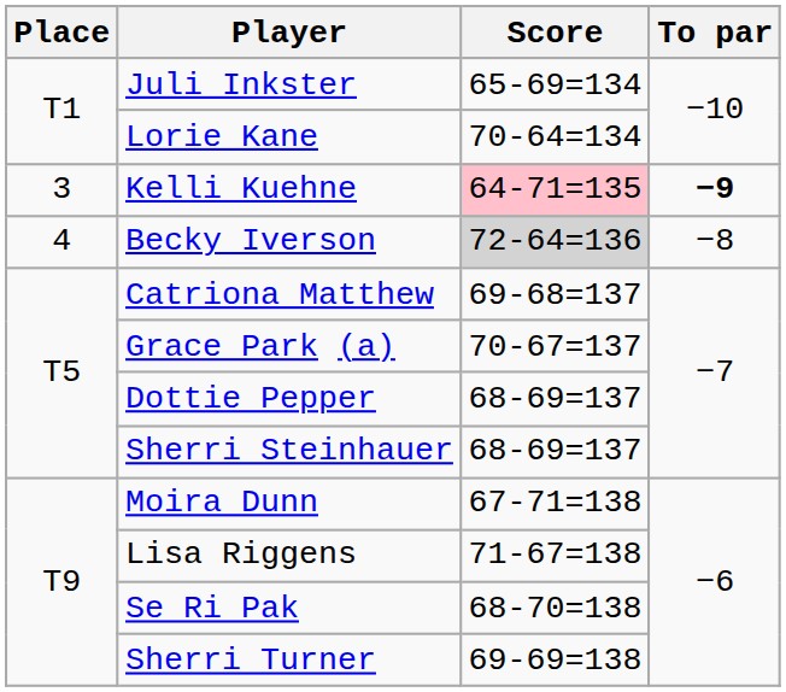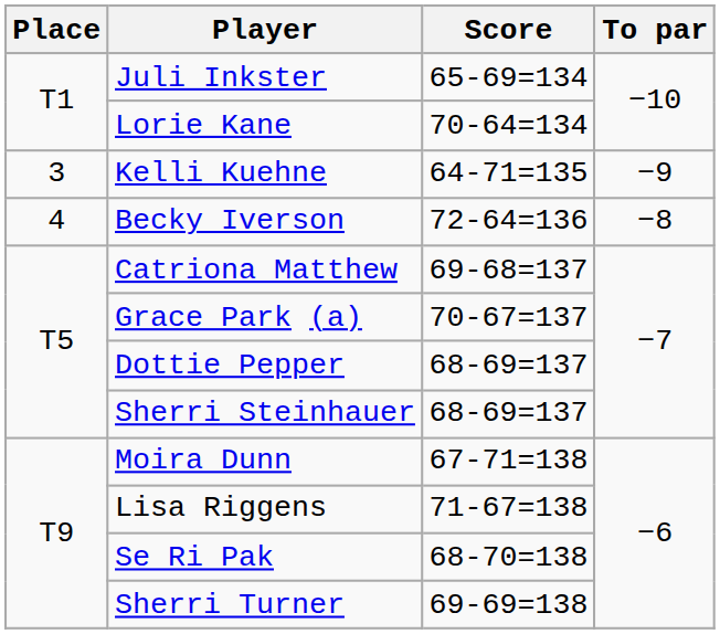Kelli Kuehne | Score: pink background -> no background
Kelli Kuehne | To par: bold -> normal
Becky Iverson | Score: lightgrey background -> no background
